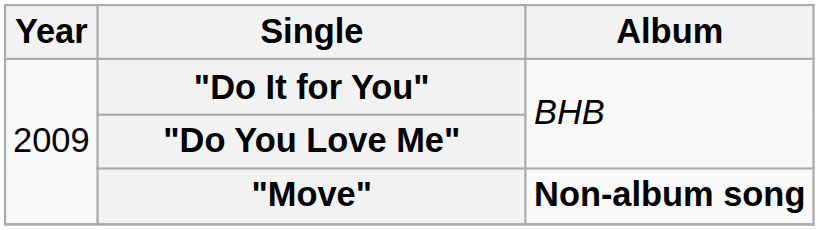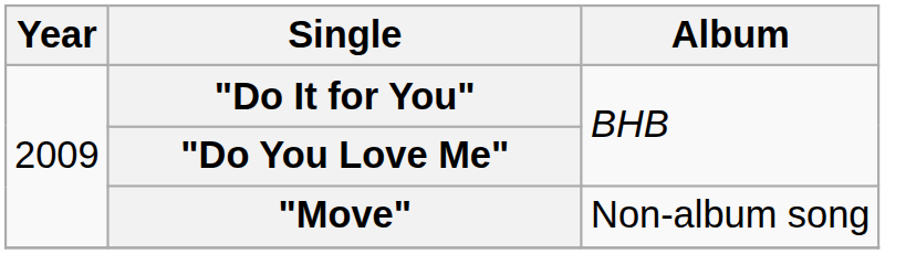"Move" | Album: bold -> normal
